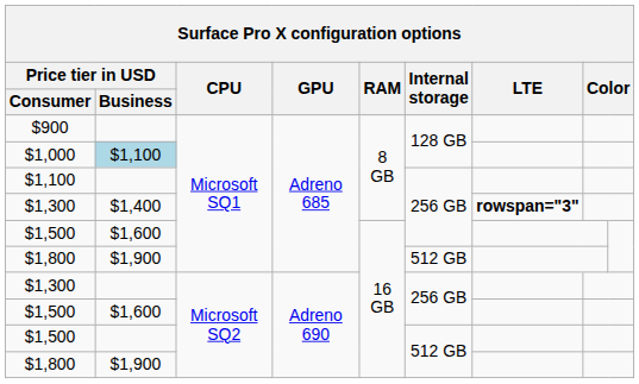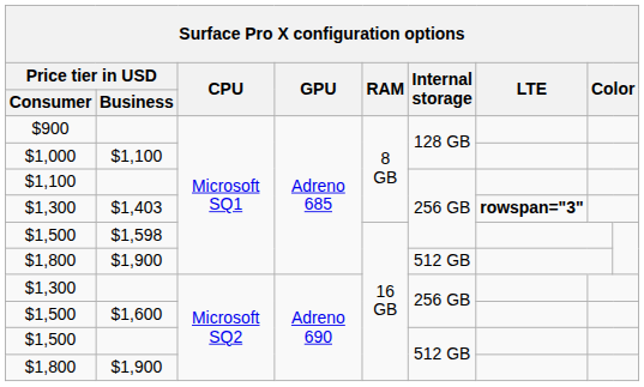$1,000 | Price tier in USD / Business: lightblue background -> no background
$1,300 / Microsoft SQ1 | Price tier in USD / Business: $1,400 -> $1,403
$1,500 / Microsoft SQ1 | Price tier in USD / Business: $1,600 -> $1,598
